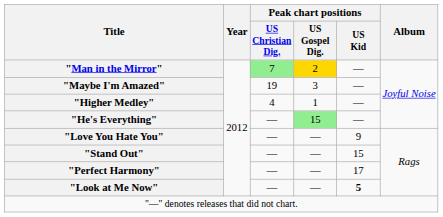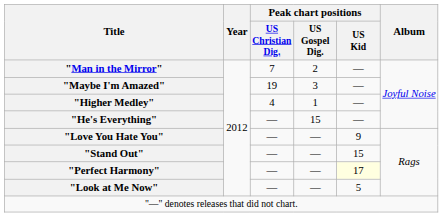"Man in the Mirror" | Peak chart positions / US Christian Dig.: lightgreen background -> no background
"Man in the Mirror" | Peak chart positions / US Gospel Dig.: gold background -> no background
"He's Everything" | Peak chart positions / US Gospel Dig.: lightgreen background -> no background
"Perfect Harmony" | Peak chart positions / US Kid: no background -> lightyellow background
"Look at Me Now" | Peak chart positions / US Kid: bold -> normal
